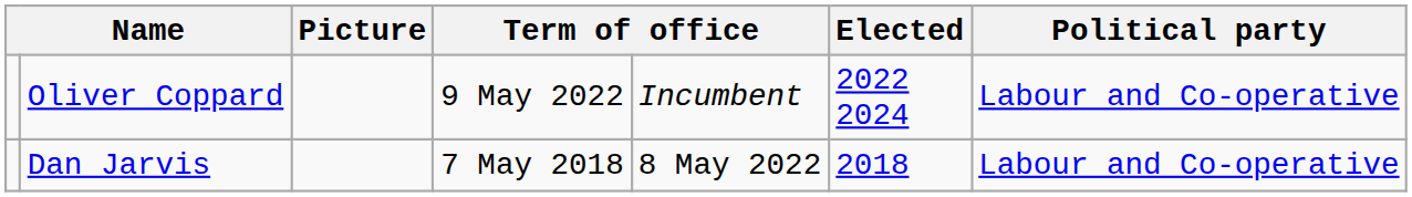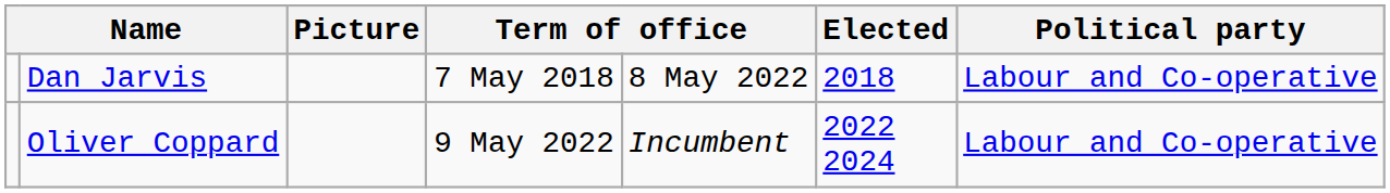rows swapped: Dan Jarvis <-> Oliver Coppard
